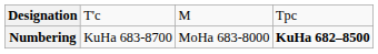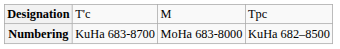Numbering | column 4: bold -> normal
